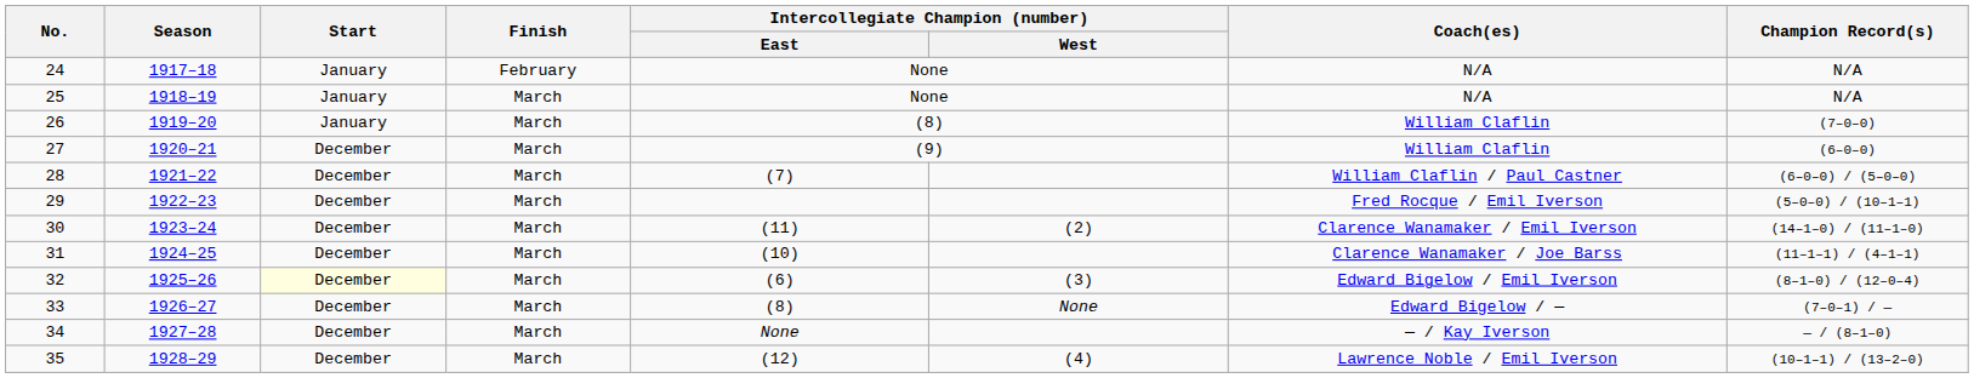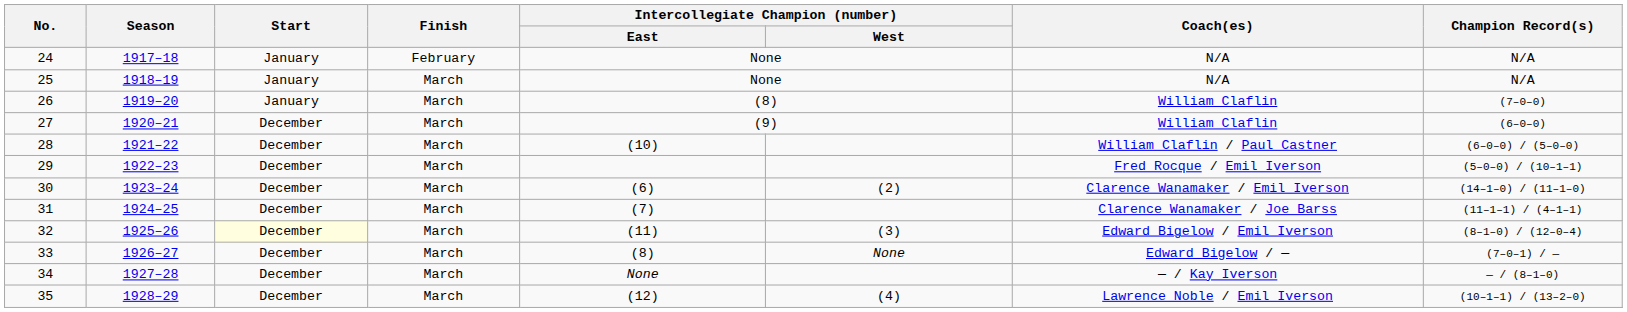28 | Intercollegiate Champion (number) / East: (7) -> (10)
30 | Intercollegiate Champion (number) / East: (11) -> (6)
31 | Intercollegiate Champion (number) / East: (10) -> (7)
32 | Intercollegiate Champion (number) / East: (6) -> (11)
